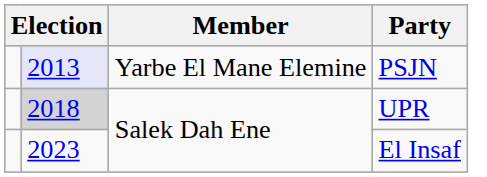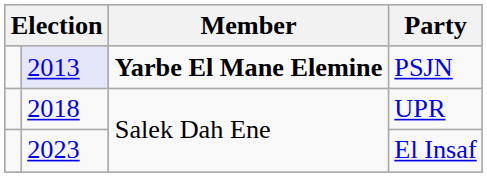PSJN | Member: normal -> bold
UPR | column 2: lightgrey background -> no background
